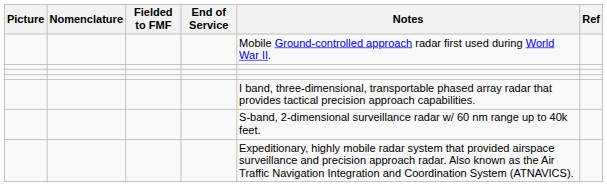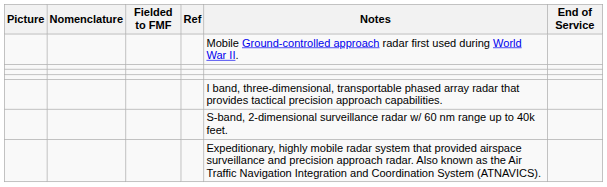columns swapped: End of Service <-> Ref
